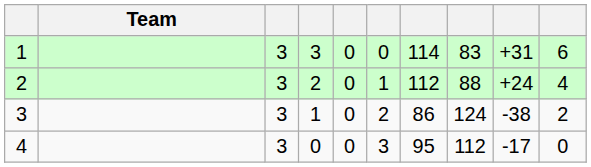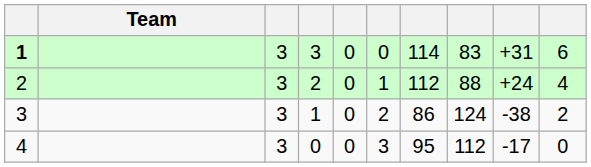row 2 | column 1: normal -> bold
